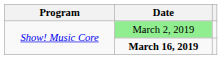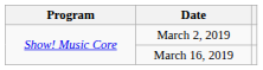March 2, 2019 | Date: lightgreen background -> no background
March 16, 2019 | Date: bold -> normal
